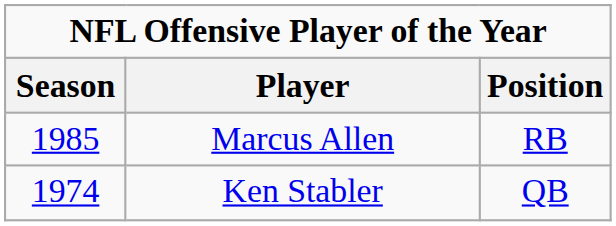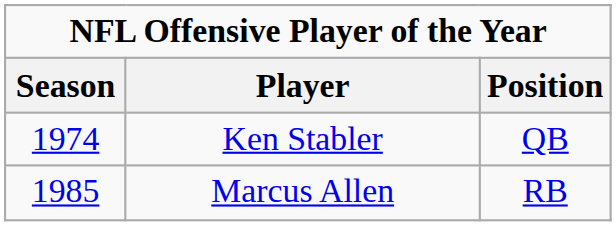rows swapped: Ken Stabler <-> Marcus Allen
